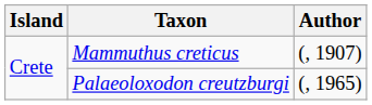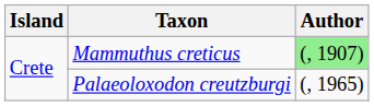Mammuthus creticus | Author: no background -> lightgreen background
